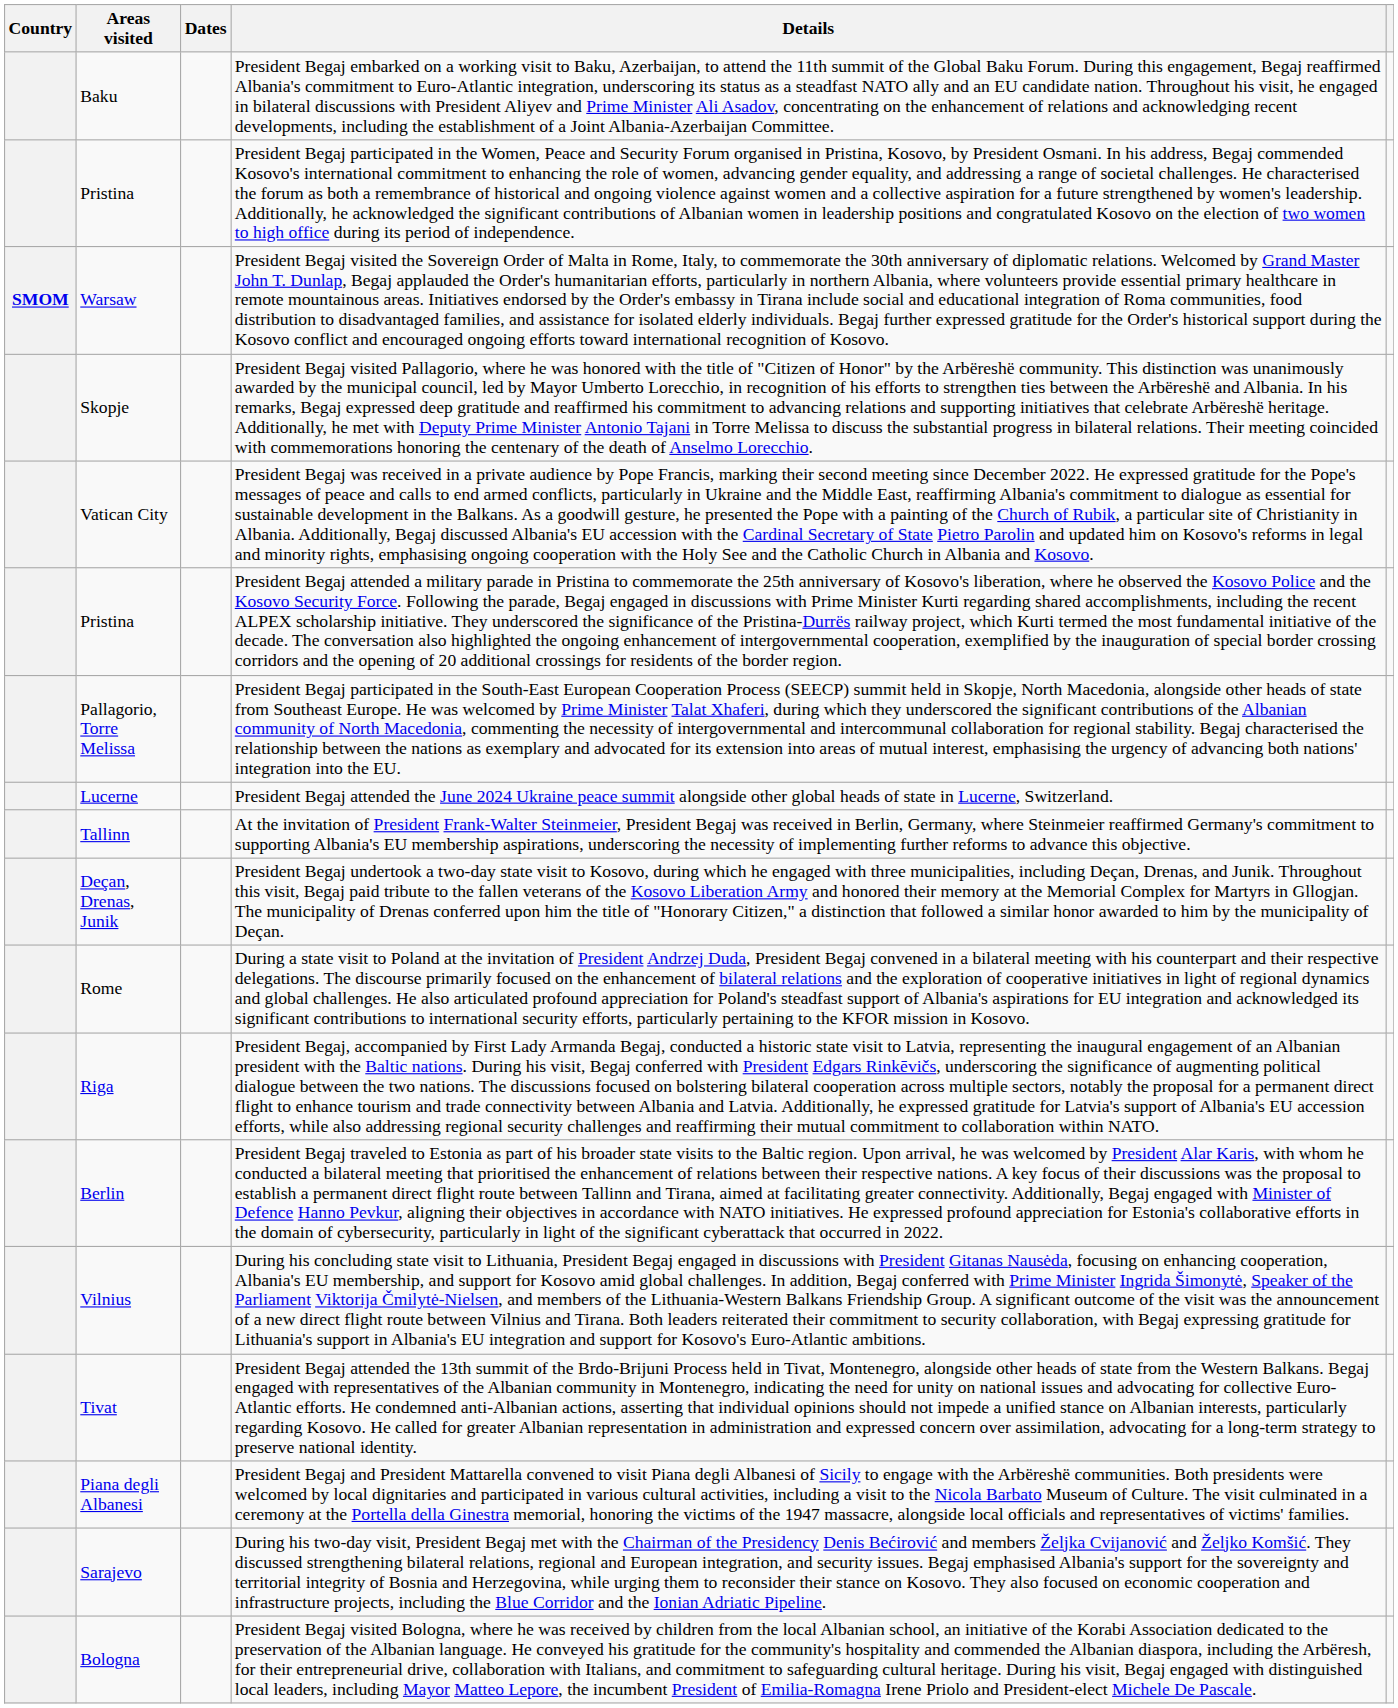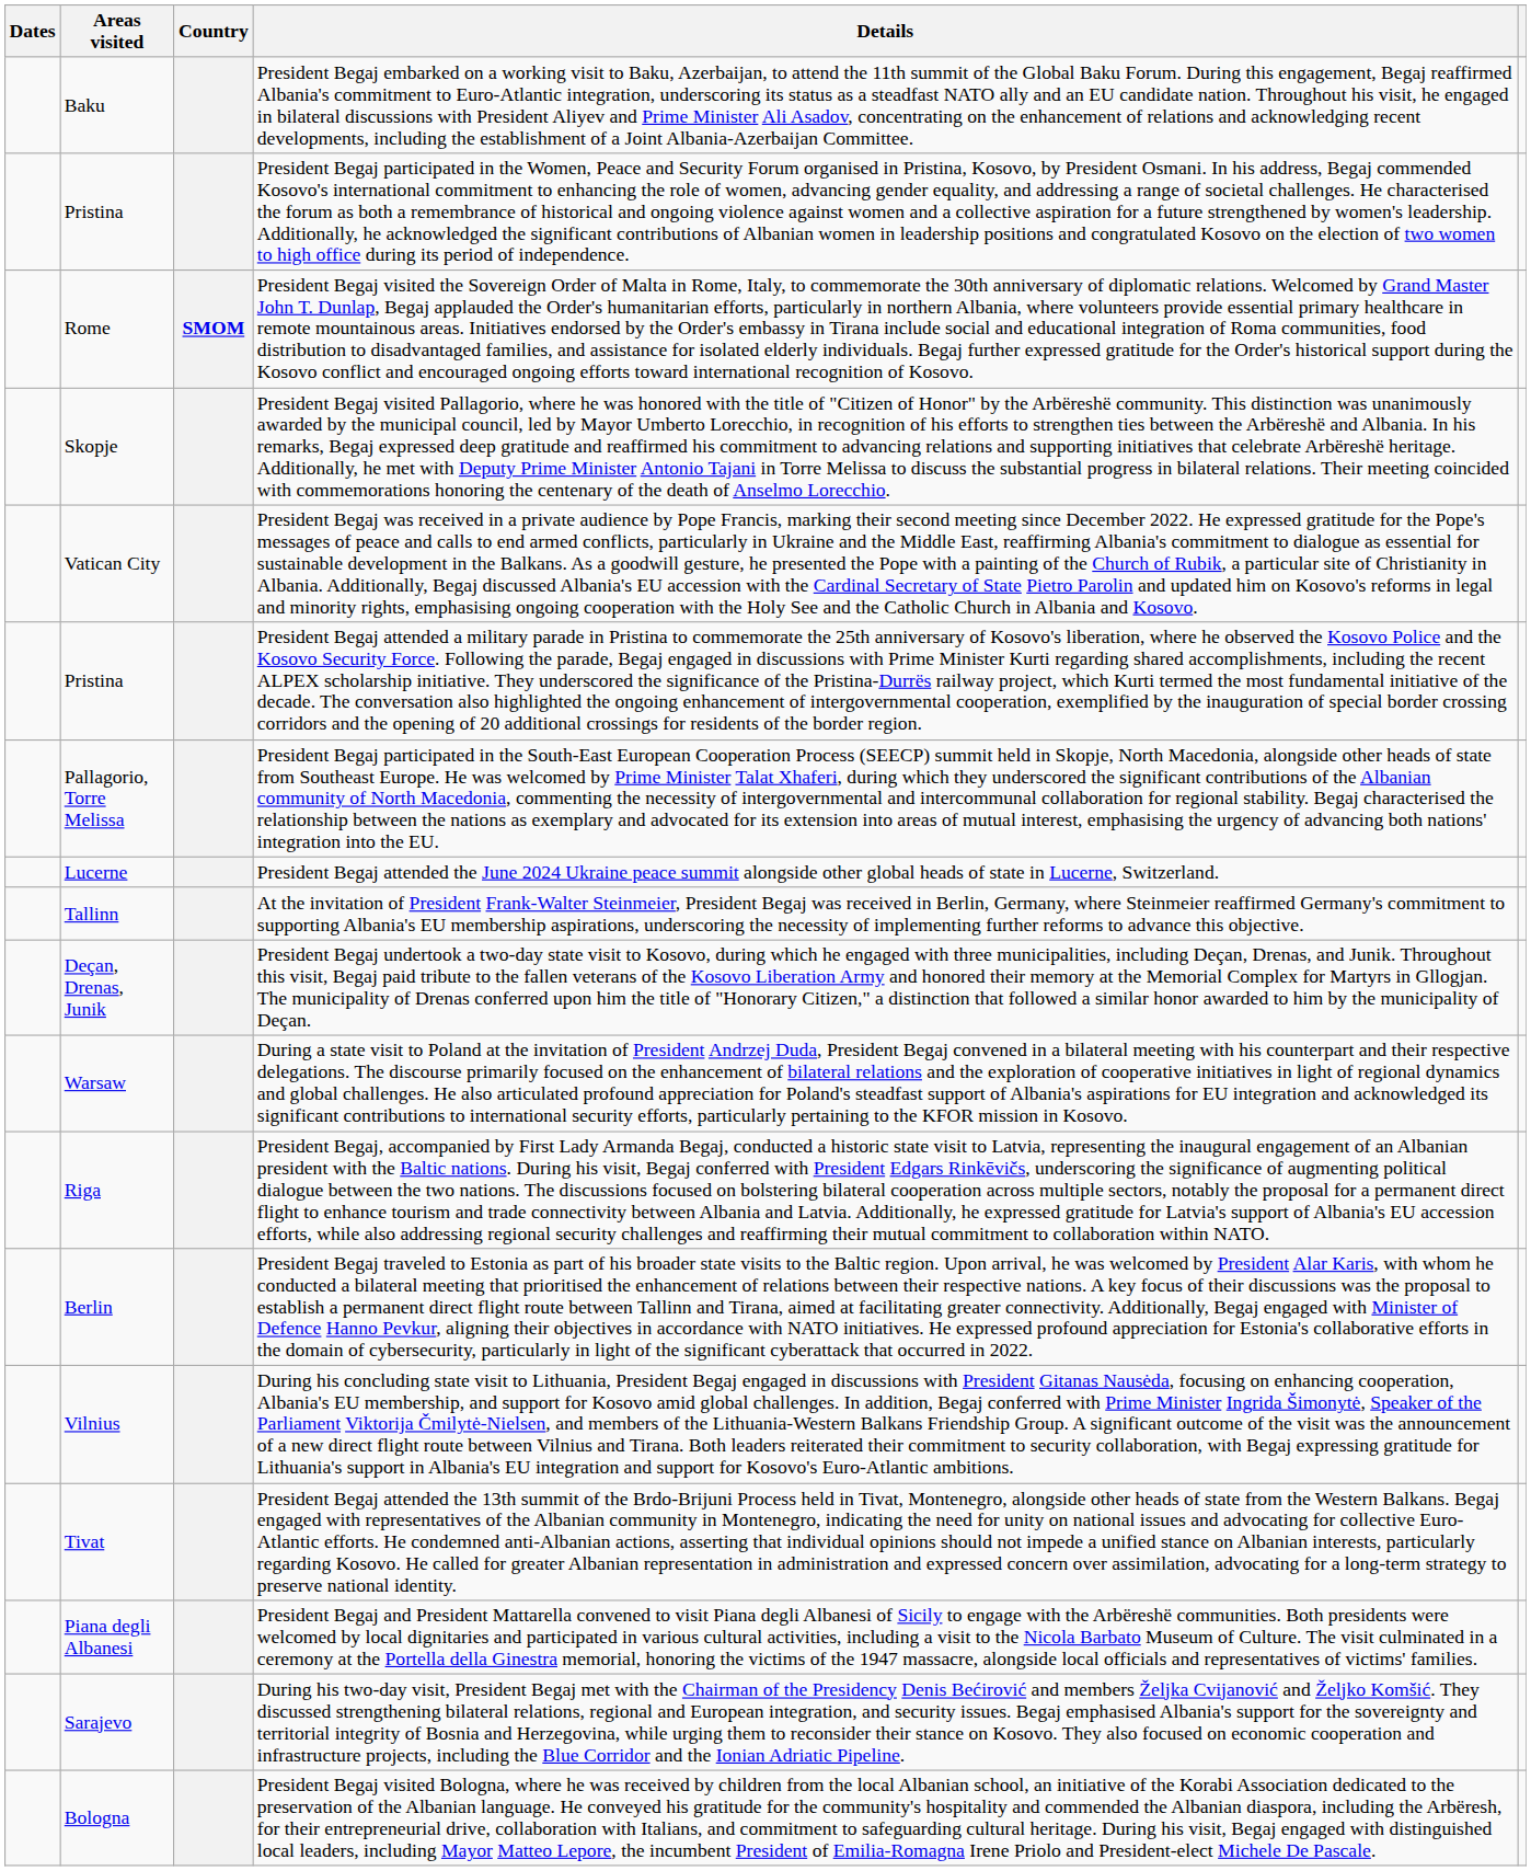columns swapped: Country <-> Dates
row 4 | Areas visited: Warsaw -> Rome
row 12 | Areas visited: Rome -> Warsaw
